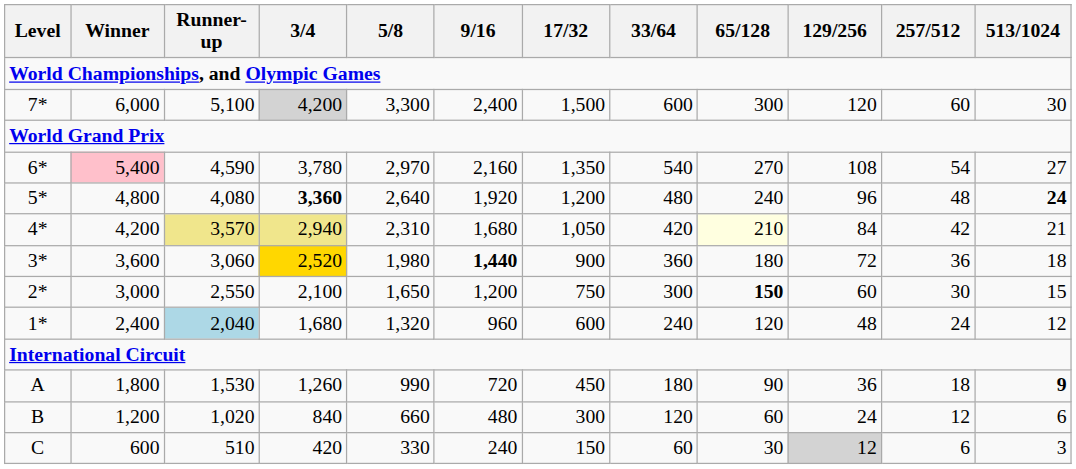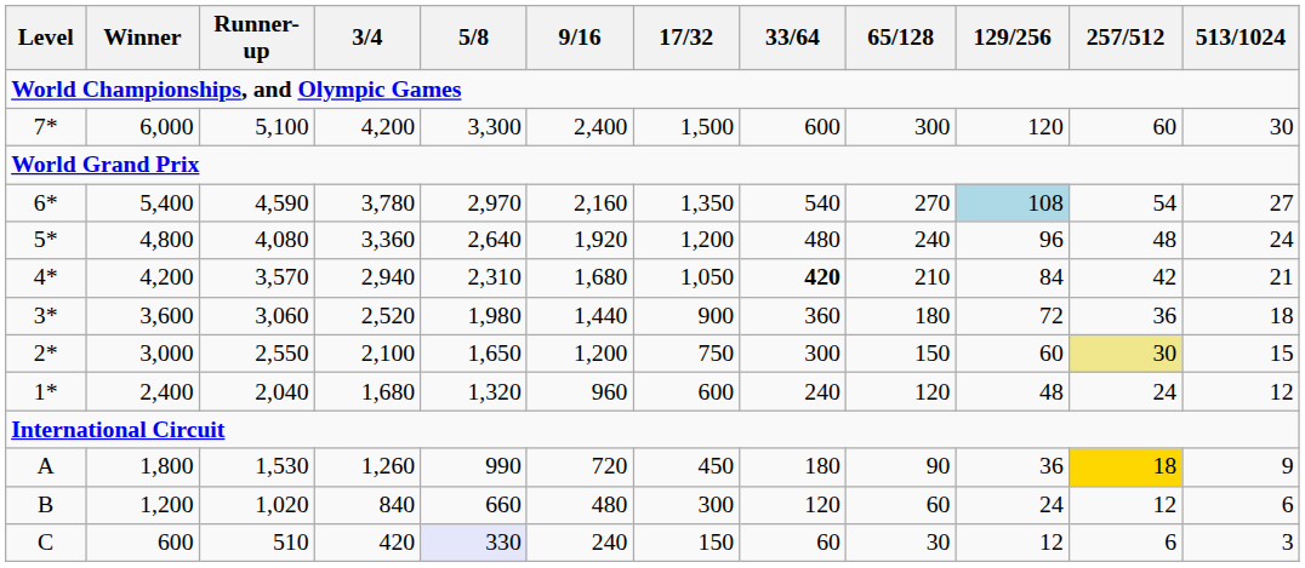7* | 3/4: lightgrey background -> no background
6* | Winner: pink background -> no background
6* | 129/256: no background -> lightblue background
5* | 3/4: bold -> normal
5* | 513/1024: bold -> normal
4* | Runner-up: khaki background -> no background
4* | 3/4: khaki background -> no background
4* | 33/64: normal -> bold
4* | 65/128: lightyellow background -> no background
3* | 3/4: gold background -> no background
3* | 9/16: bold -> normal
2* | 65/128: bold -> normal
2* | 257/512: no background -> khaki background
1* | Runner-up: lightblue background -> no background
A | 257/512: no background -> gold background
A | 513/1024: bold -> normal
C | 5/8: no background -> lavender background
C | 129/256: lightgrey background -> no background
